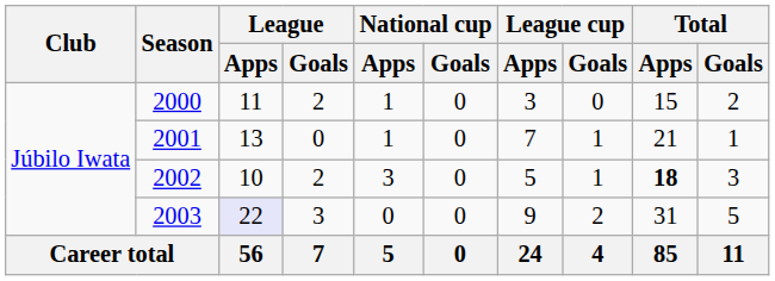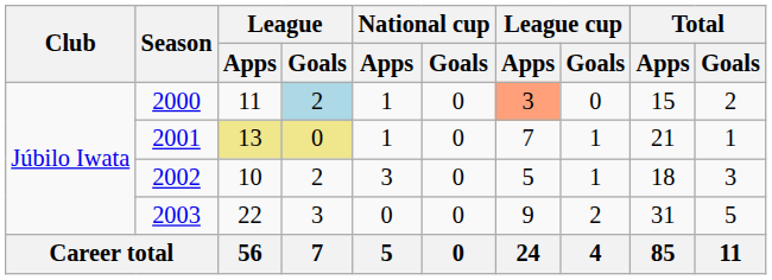2000 | League / Goals: no background -> lightblue background
2000 | League cup / Apps: no background -> lightsalmon background
2001 | League / Apps: no background -> khaki background
2001 | League / Goals: no background -> khaki background
2002 | Total / Apps: bold -> normal
2003 | League / Apps: lavender background -> no background
